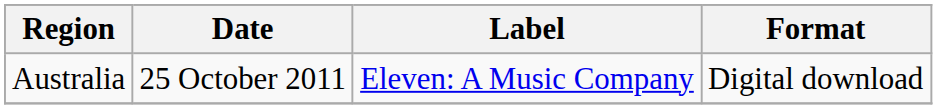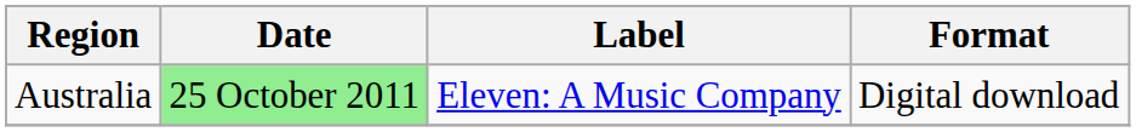Australia | Date: no background -> lightgreen background
